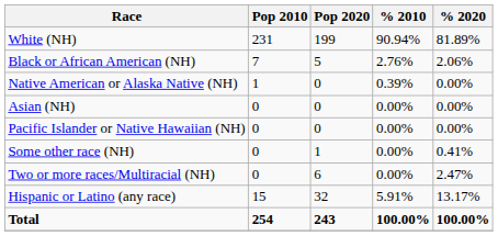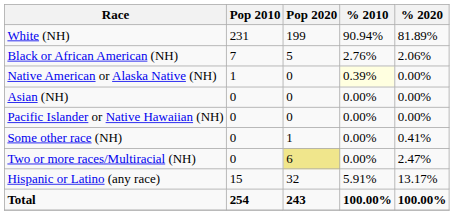Native American or Alaska Native (NH) | % 2010: no background -> lightyellow background
Two or more races/Multiracial (NH) | Pop 2020: no background -> khaki background
